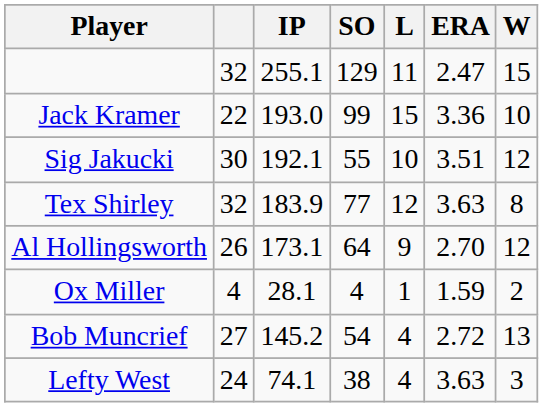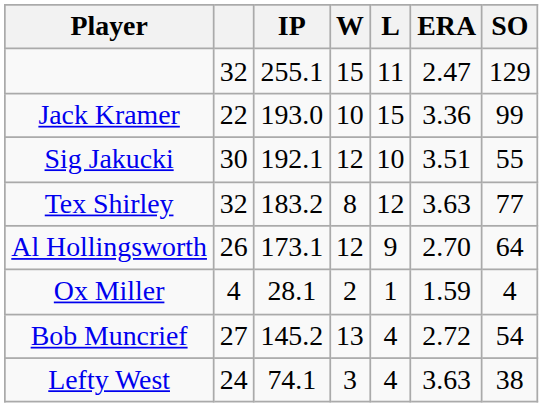columns swapped: W <-> SO
Tex Shirley | IP: 183.9 -> 183.2
